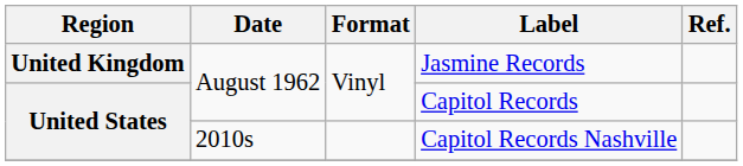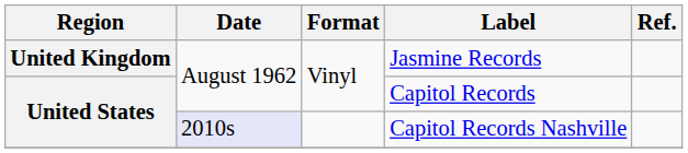Capitol Records Nashville | Date: no background -> lavender background
